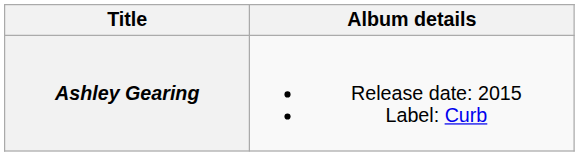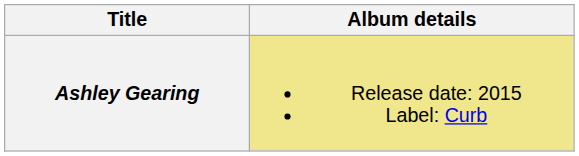Ashley Gearing | Album details: no background -> khaki background
